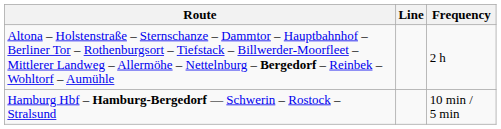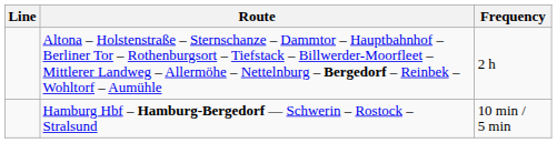columns swapped: Line <-> Route
